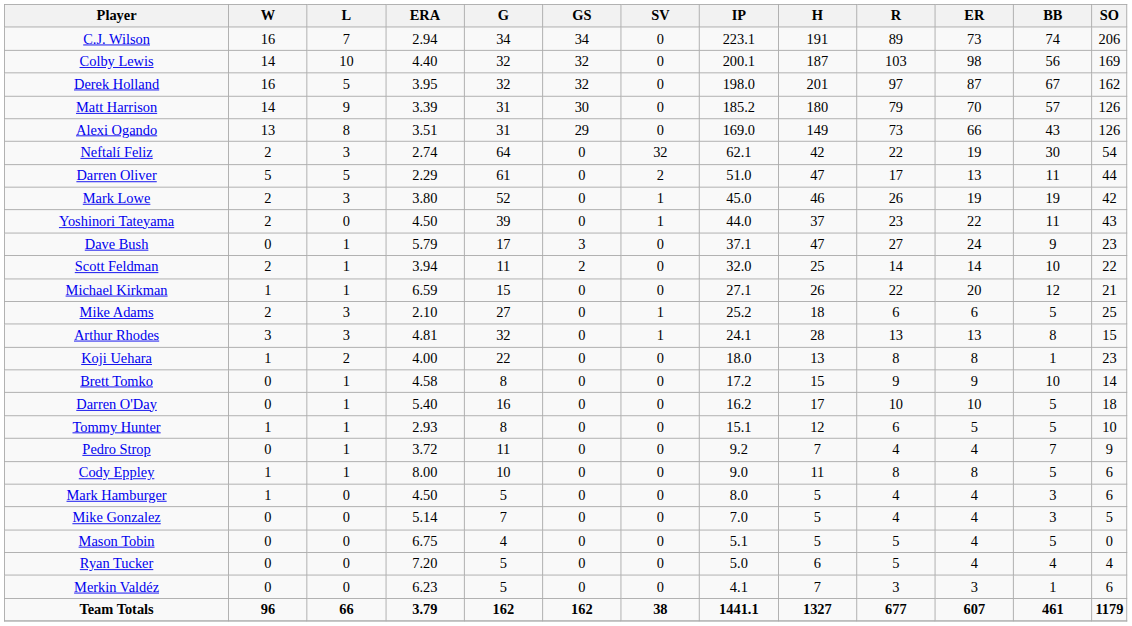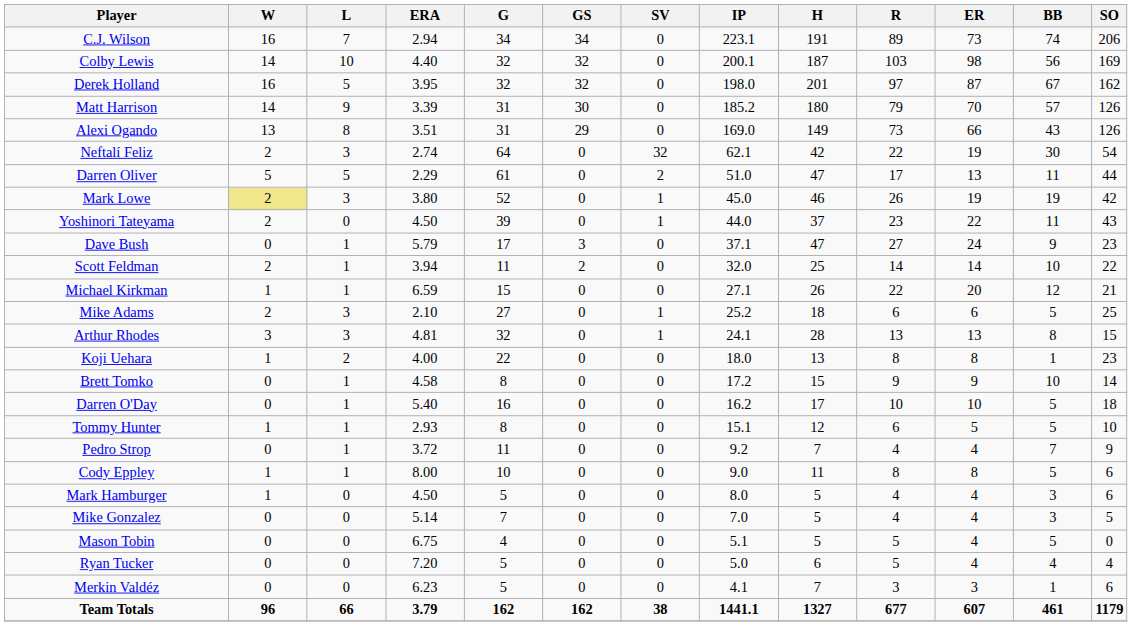Mark Lowe | W: no background -> khaki background
